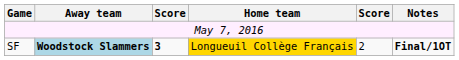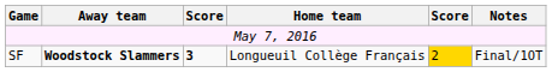SF | Away team: lightblue background -> no background
SF | Home team: gold background -> no background
SF | column 5: no background -> gold background
SF | Notes: bold -> normal
